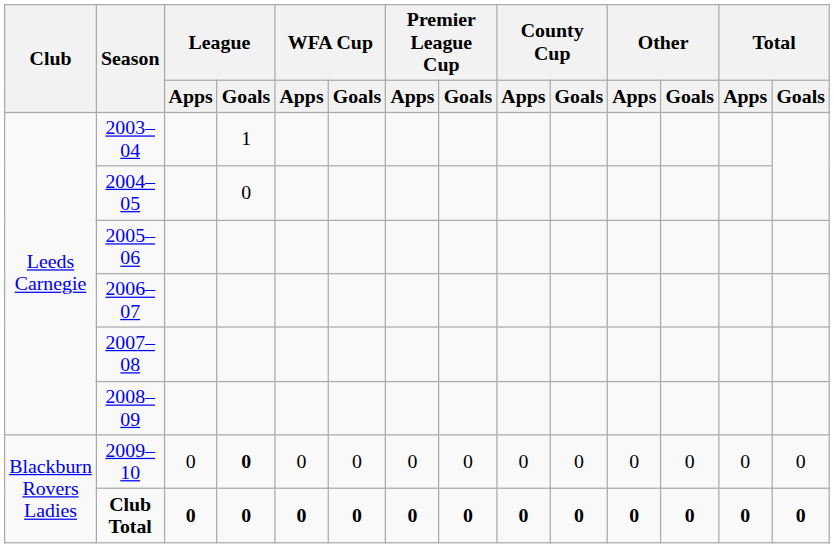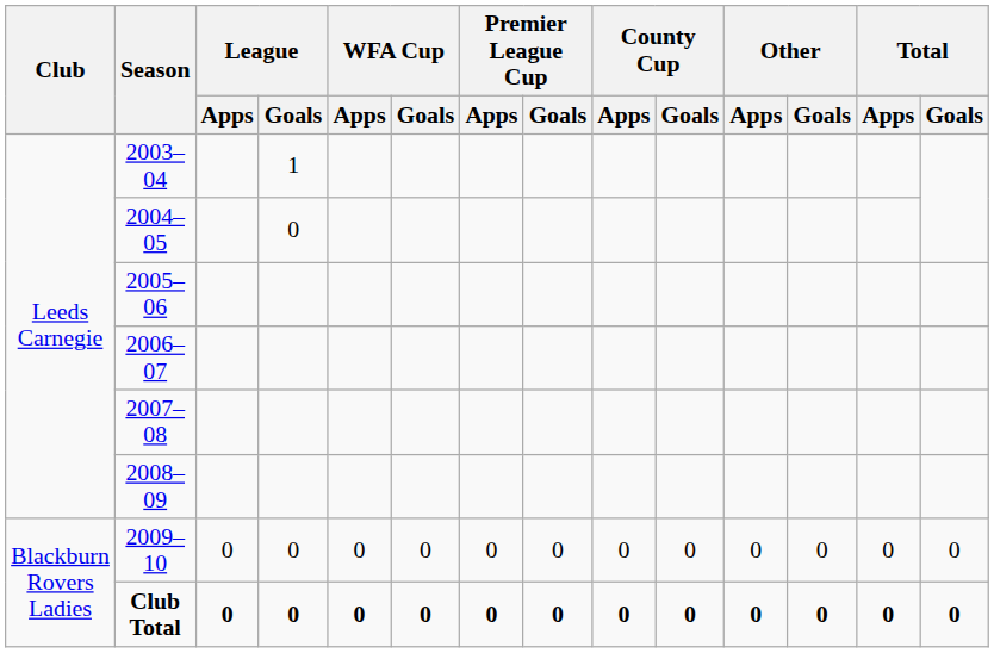2009–10 | League / Goals: bold -> normal
